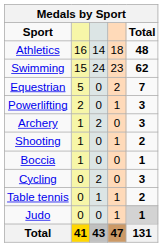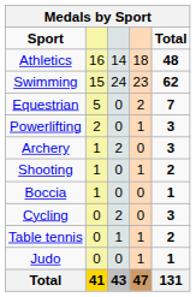Judo | Total: lightgrey background -> no background
